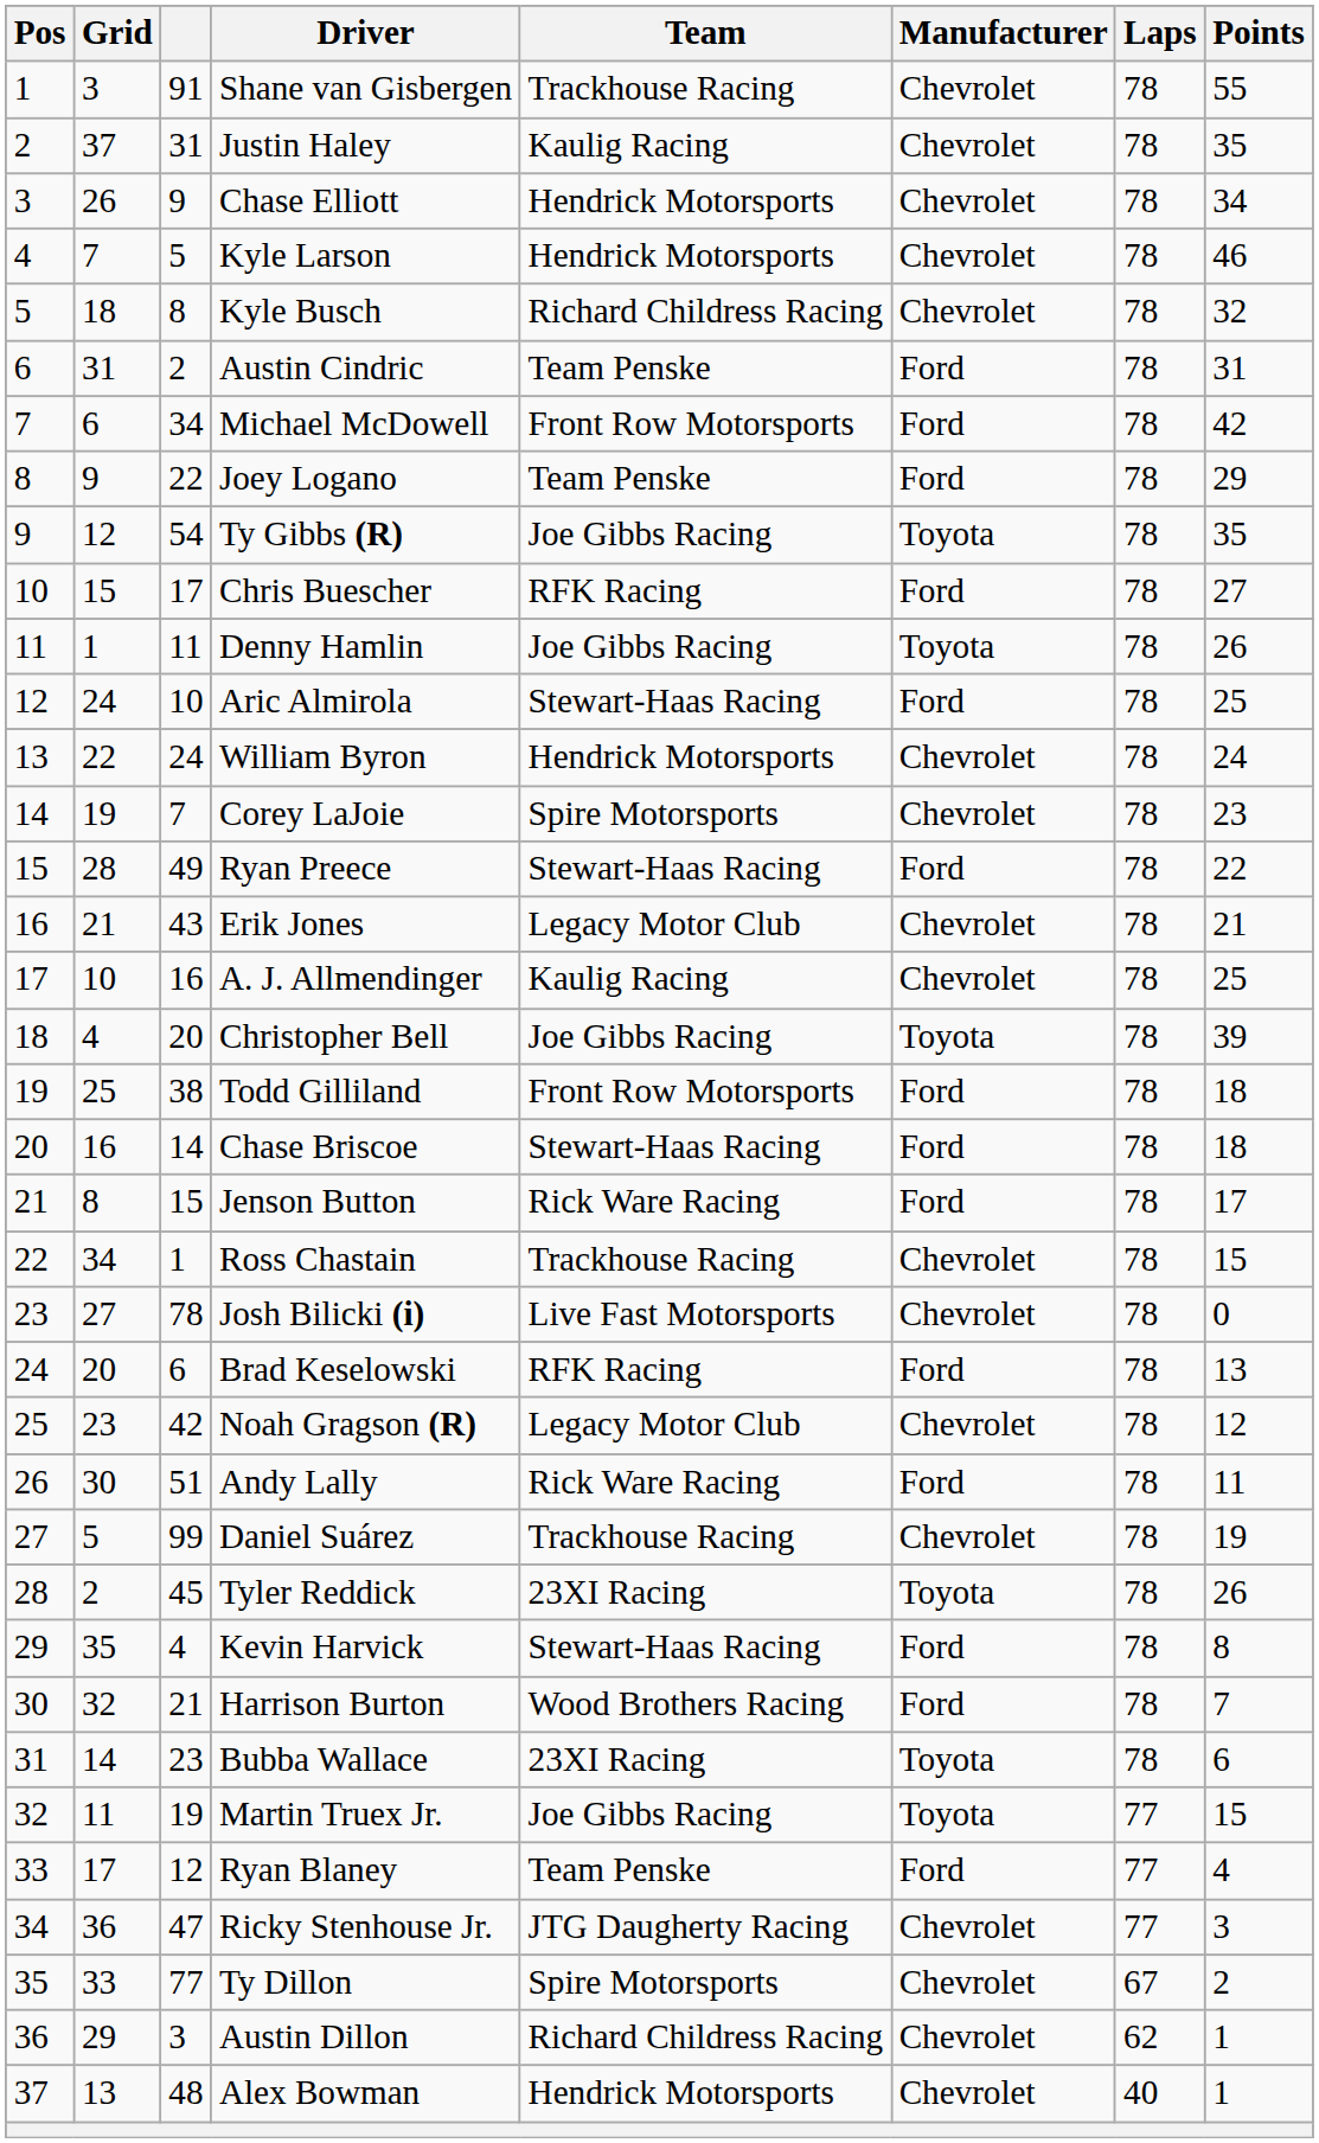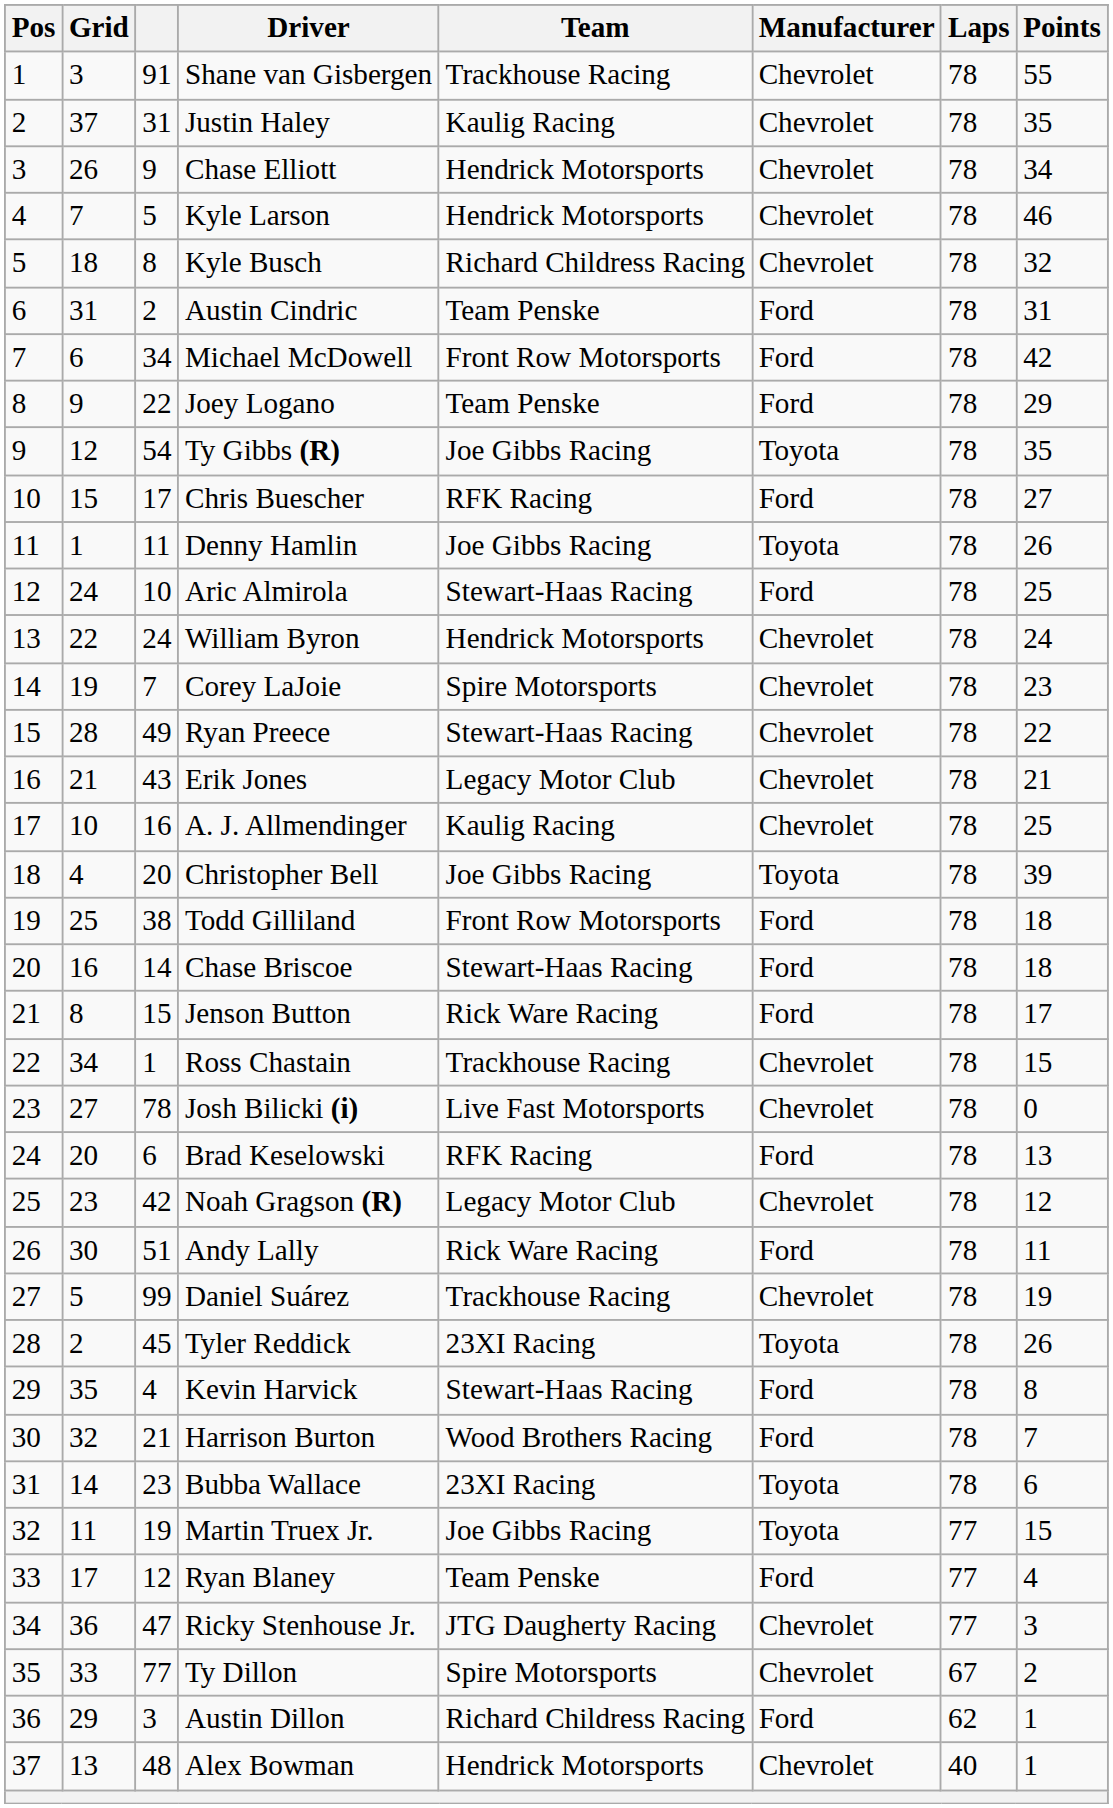Ryan Preece | Manufacturer: Ford -> Chevrolet
Austin Dillon | Manufacturer: Chevrolet -> Ford
